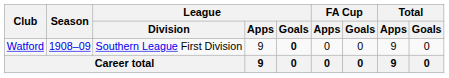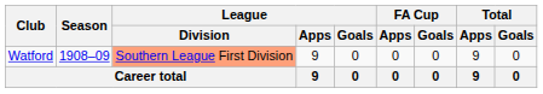Watford | League / Division: no background -> lightsalmon background
Watford | League / Goals: bold -> normal
